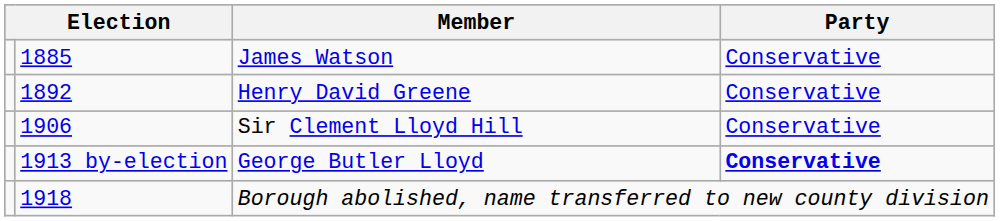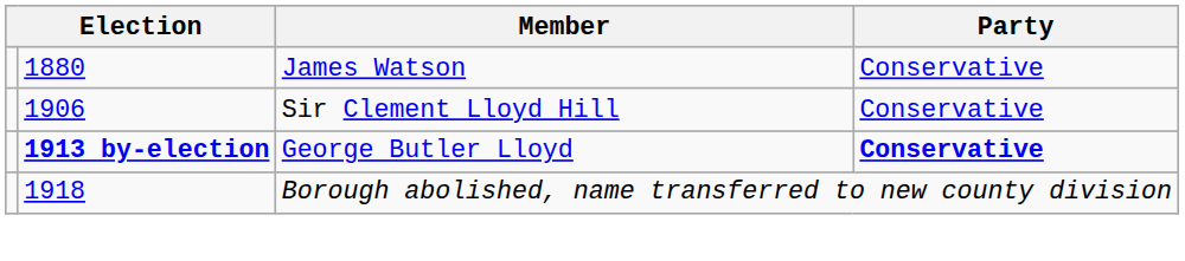James Watson | column 2: 1885 -> 1880
- row: 1892 | Henry David Greene | Conservative
George Butler Lloyd | column 2: normal -> bold
